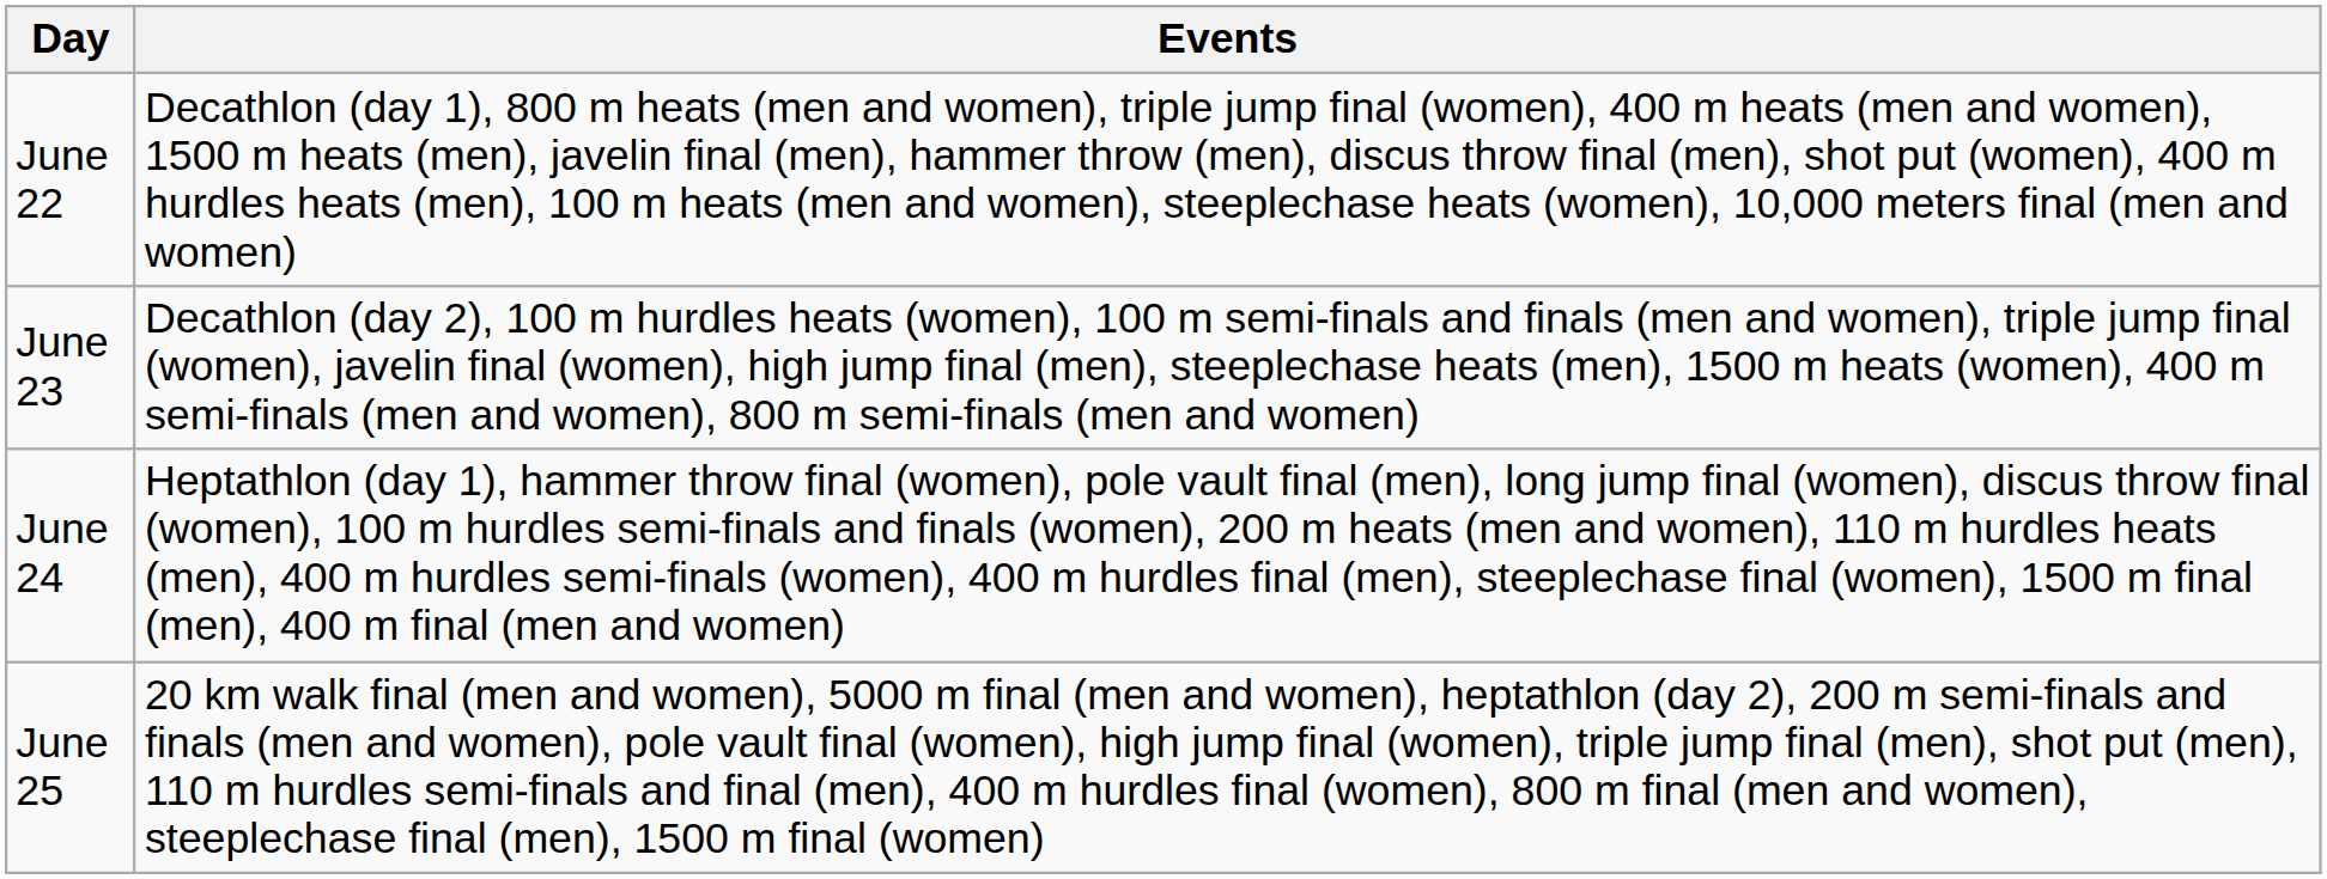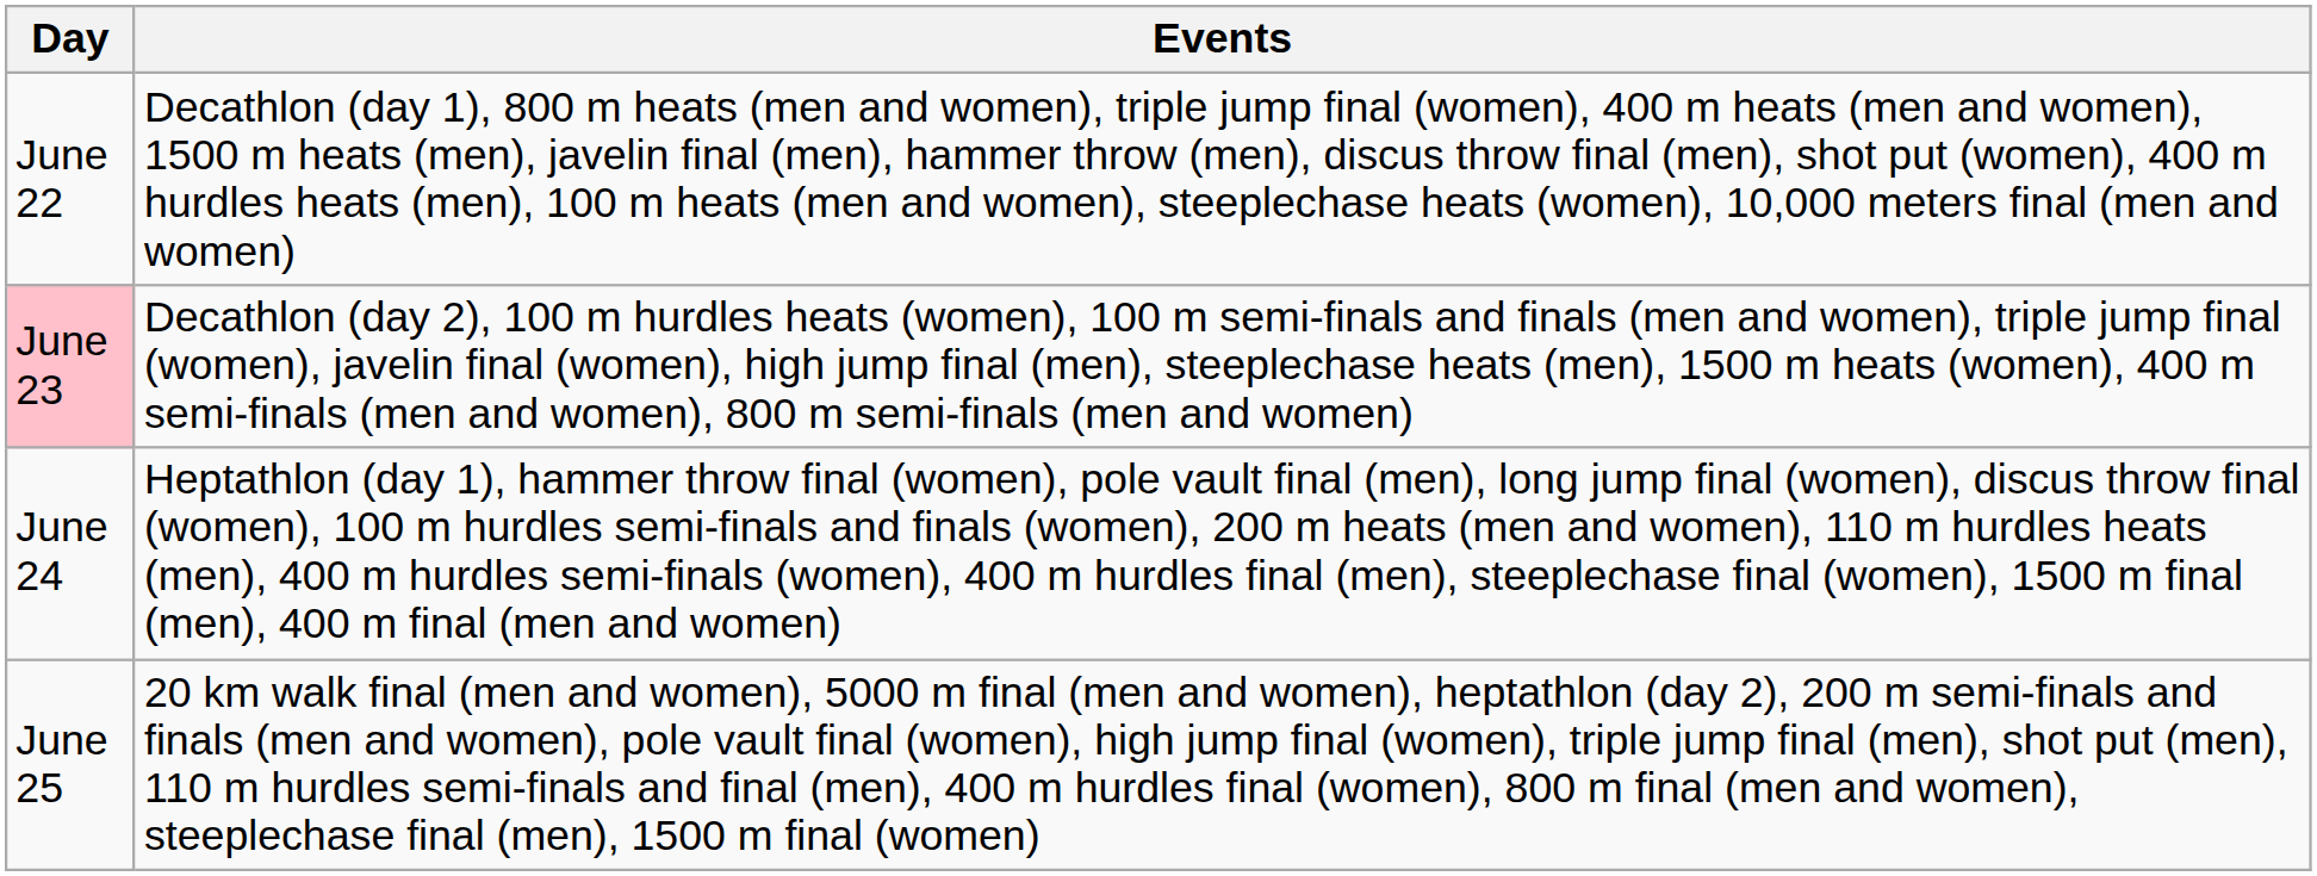June 23 | Day: no background -> pink background
